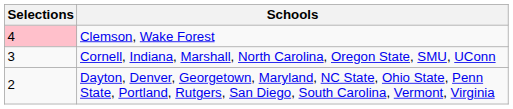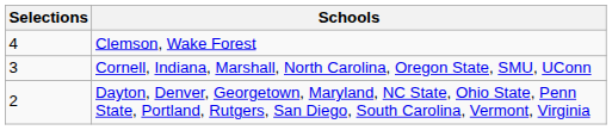Clemson, Wake Forest | Selections: pink background -> no background
